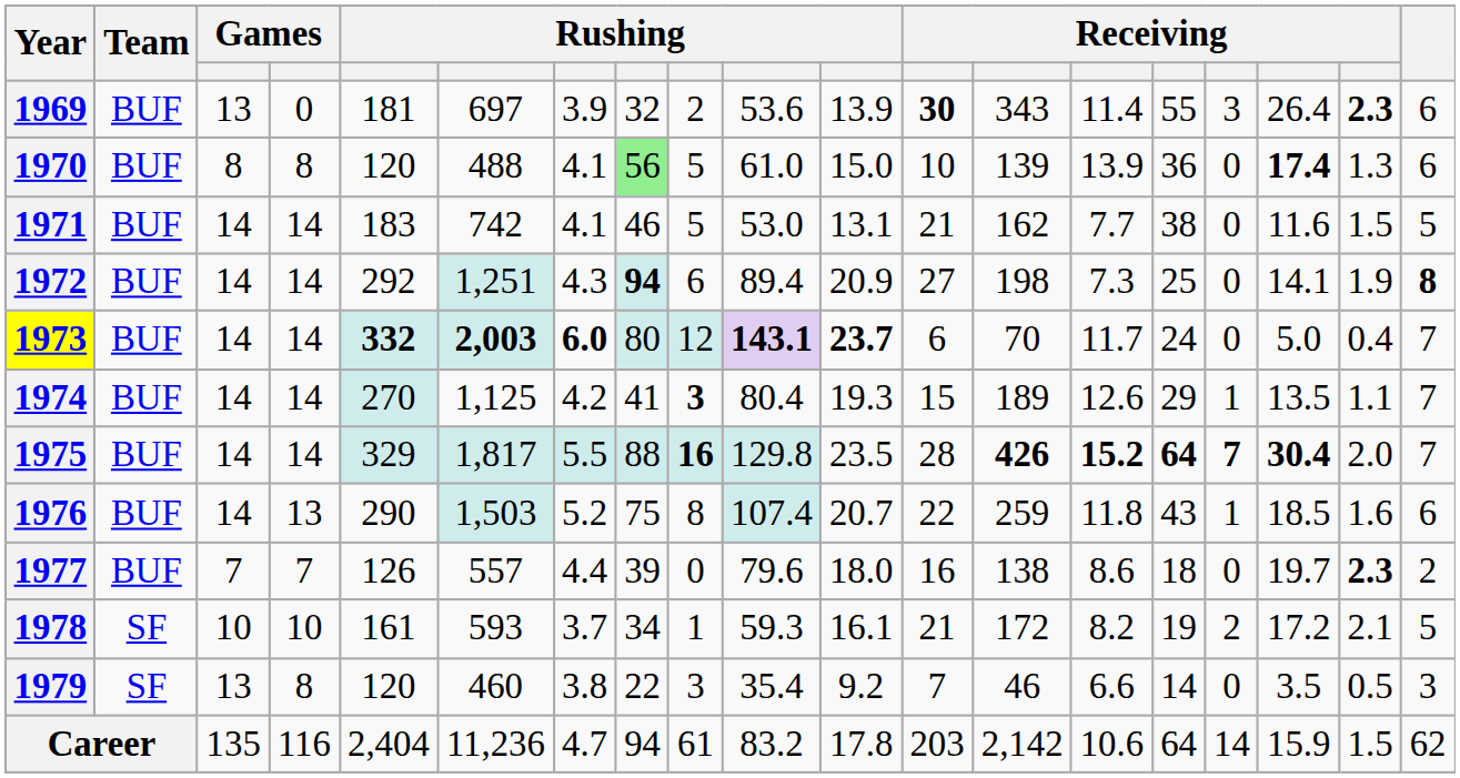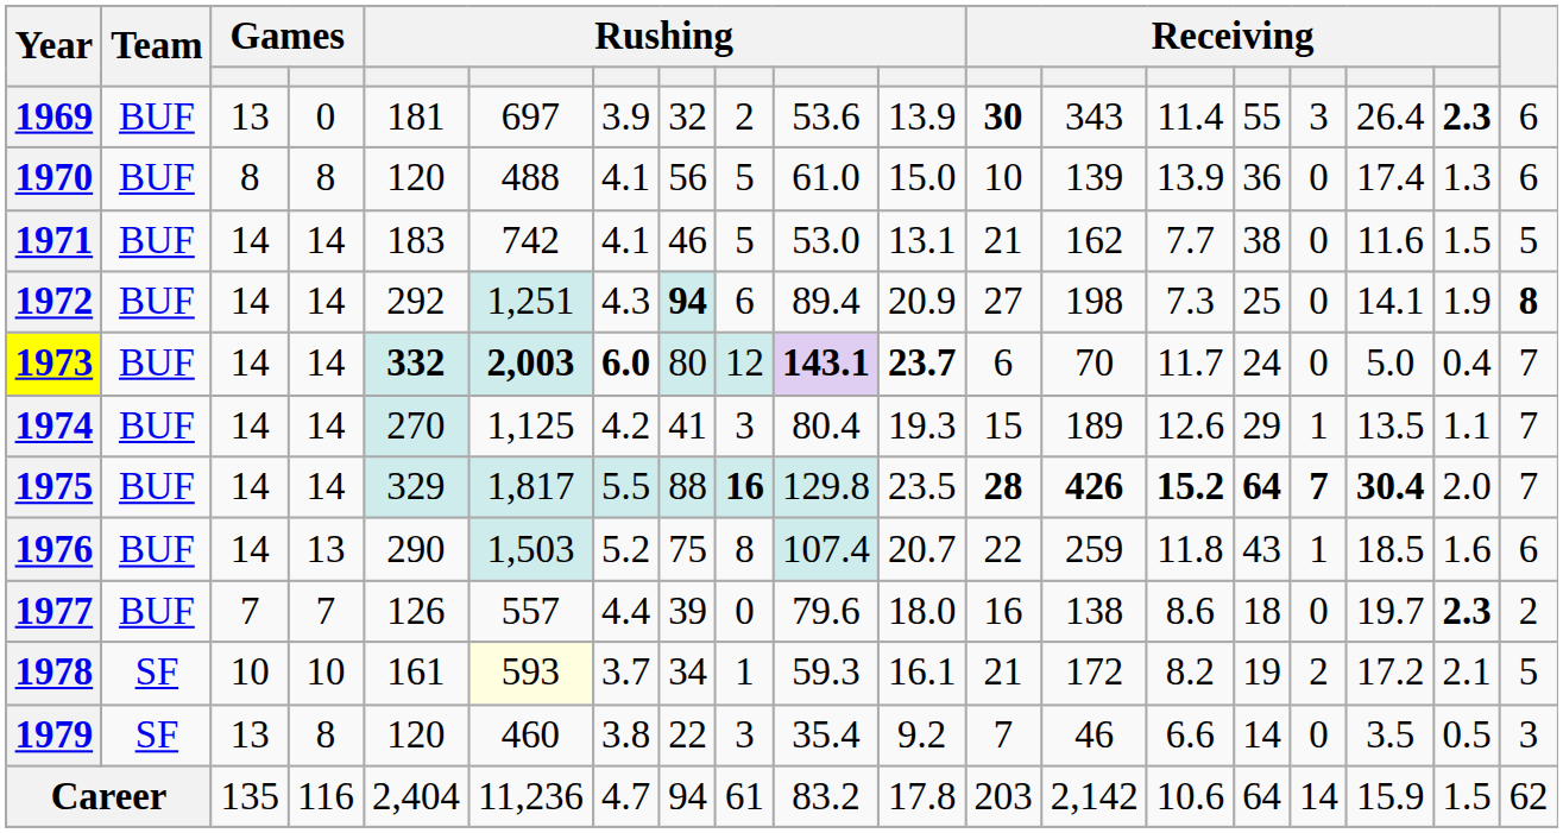1970 | column 8: lightgreen background -> no background
1970 | column 17: bold -> normal
1974 | column 9: bold -> normal
1975 | column 12: normal -> bold
1978 | column 6: no background -> lightyellow background
